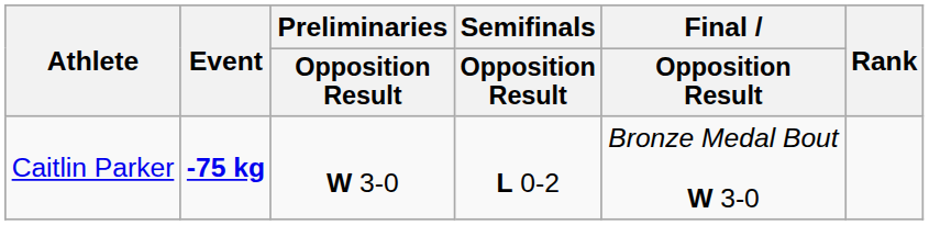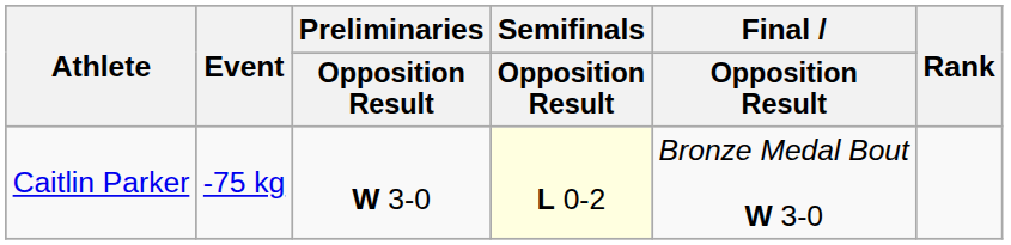Caitlin Parker | Event: bold -> normal
Caitlin Parker | Semifinals / Opposition Result: no background -> lightyellow background
